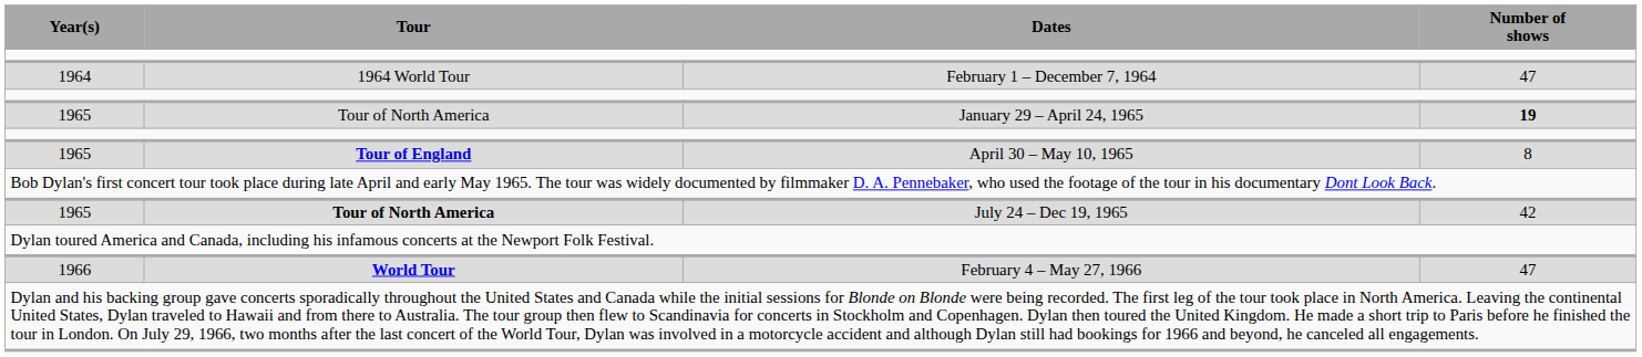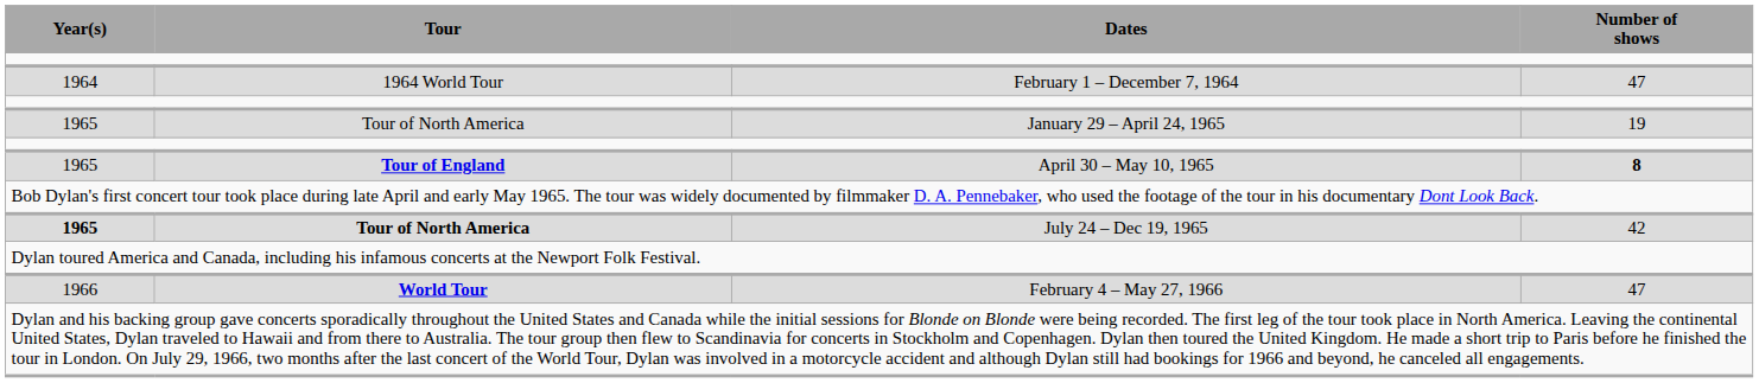January 29 – April 24, 1965 | Number of shows: bold -> normal
April 30 – May 10, 1965 | Number of shows: normal -> bold
July 24 – Dec 19, 1965 | Year(s): normal -> bold
